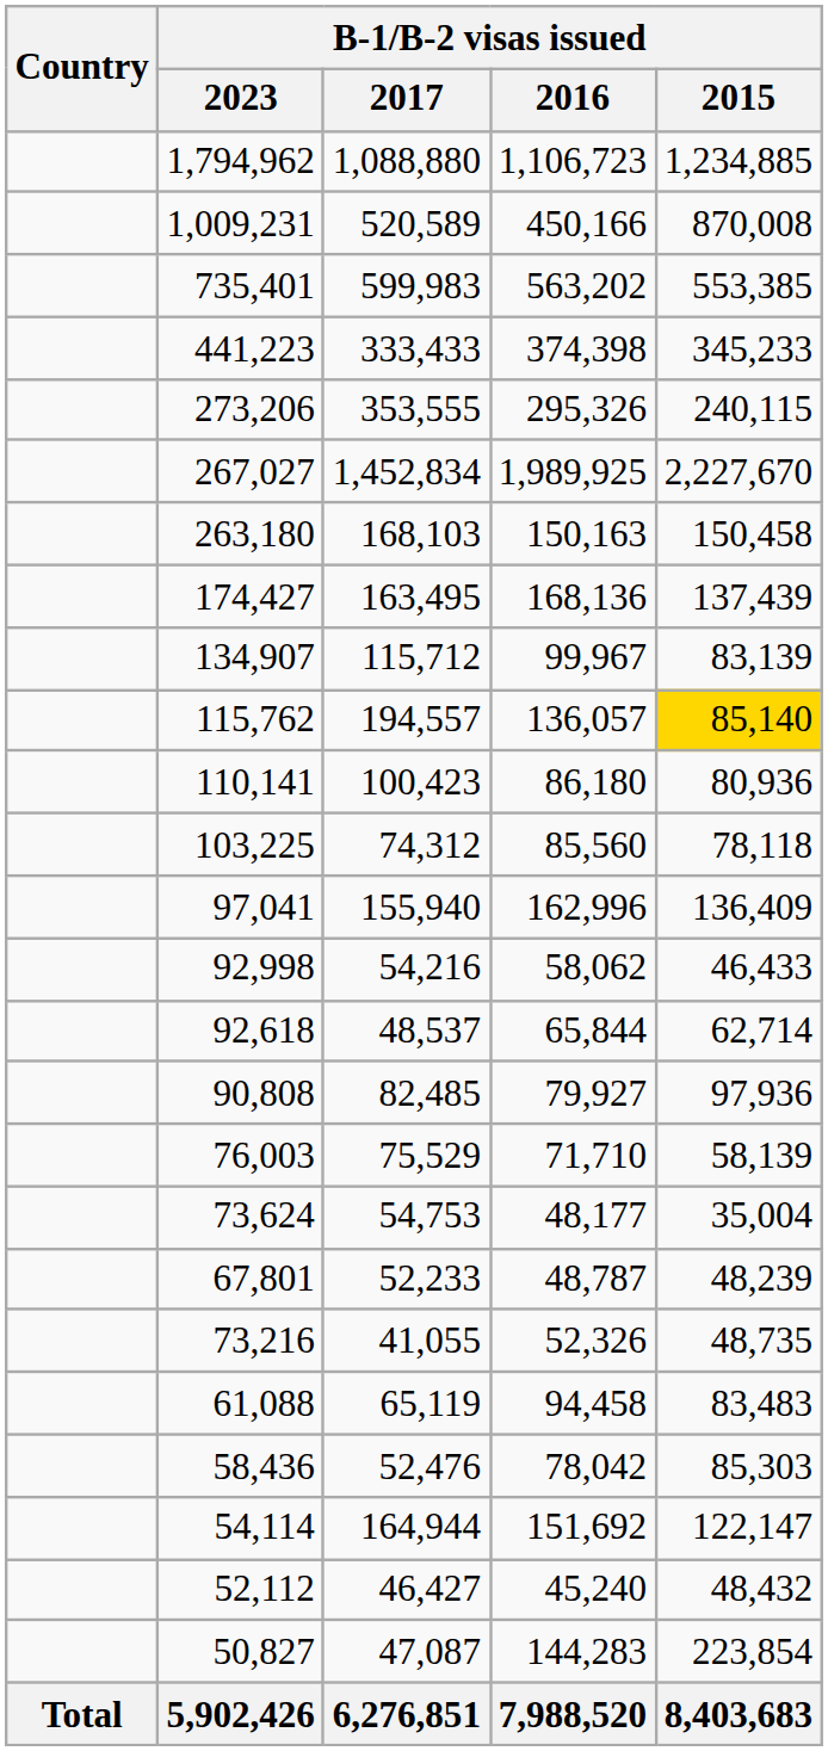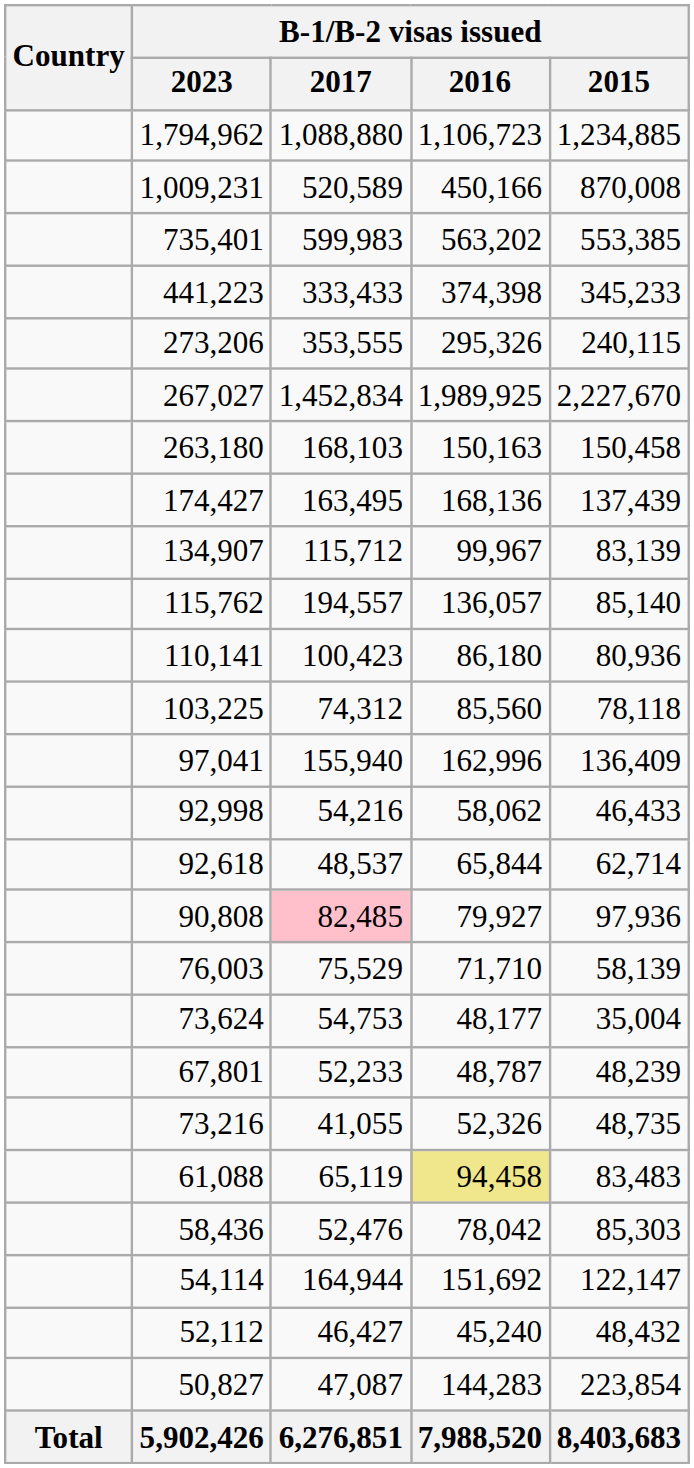115,762 | B-1/B-2 visas issued / 2015: gold background -> no background
90,808 | B-1/B-2 visas issued / 2017: no background -> pink background
61,088 | B-1/B-2 visas issued / 2016: no background -> khaki background
